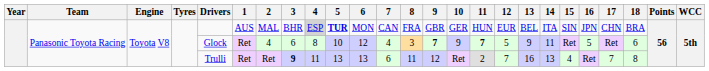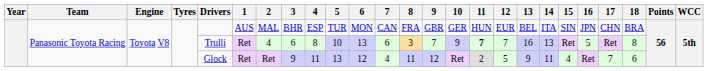row 2 | 4: lightgrey background -> no background
row 2 | 5: bold -> normal
row 3 | Drivers: Glock -> Trulli
row 3 | 6: 12 -> 13
row 3 | 7: 4 -> 6
row 3 | 9: bold -> normal
row 3 | 12: 5 -> 7
row 3 | 13: 9 -> 16
row 3 | 14: 11 -> 13
row 3 | 18: 6 -> 8
row 4 | Drivers: Trulli -> Glock
row 4 | 3: bold -> normal
row 4 | 6: 13 -> 12
row 4 | 7: 6 -> 4
row 4 | 12: 7 -> 5
row 4 | 13: 16 -> 9
row 4 | 14: 13 -> 11
row 4 | 18: 8 -> 6
